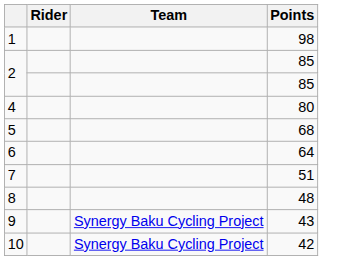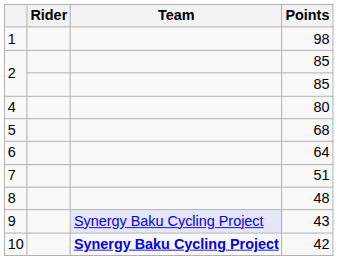9 | Team: no background -> lavender background
10 | Team: normal -> bold
